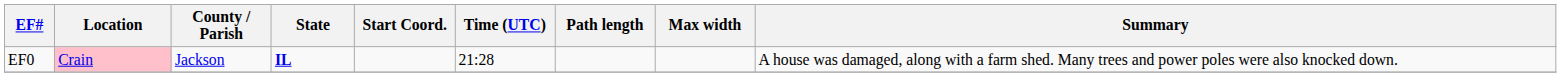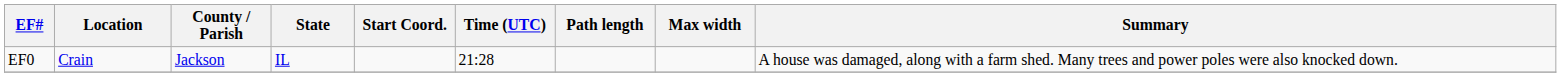EF0 | Location: pink background -> no background
EF0 | State: bold -> normal
